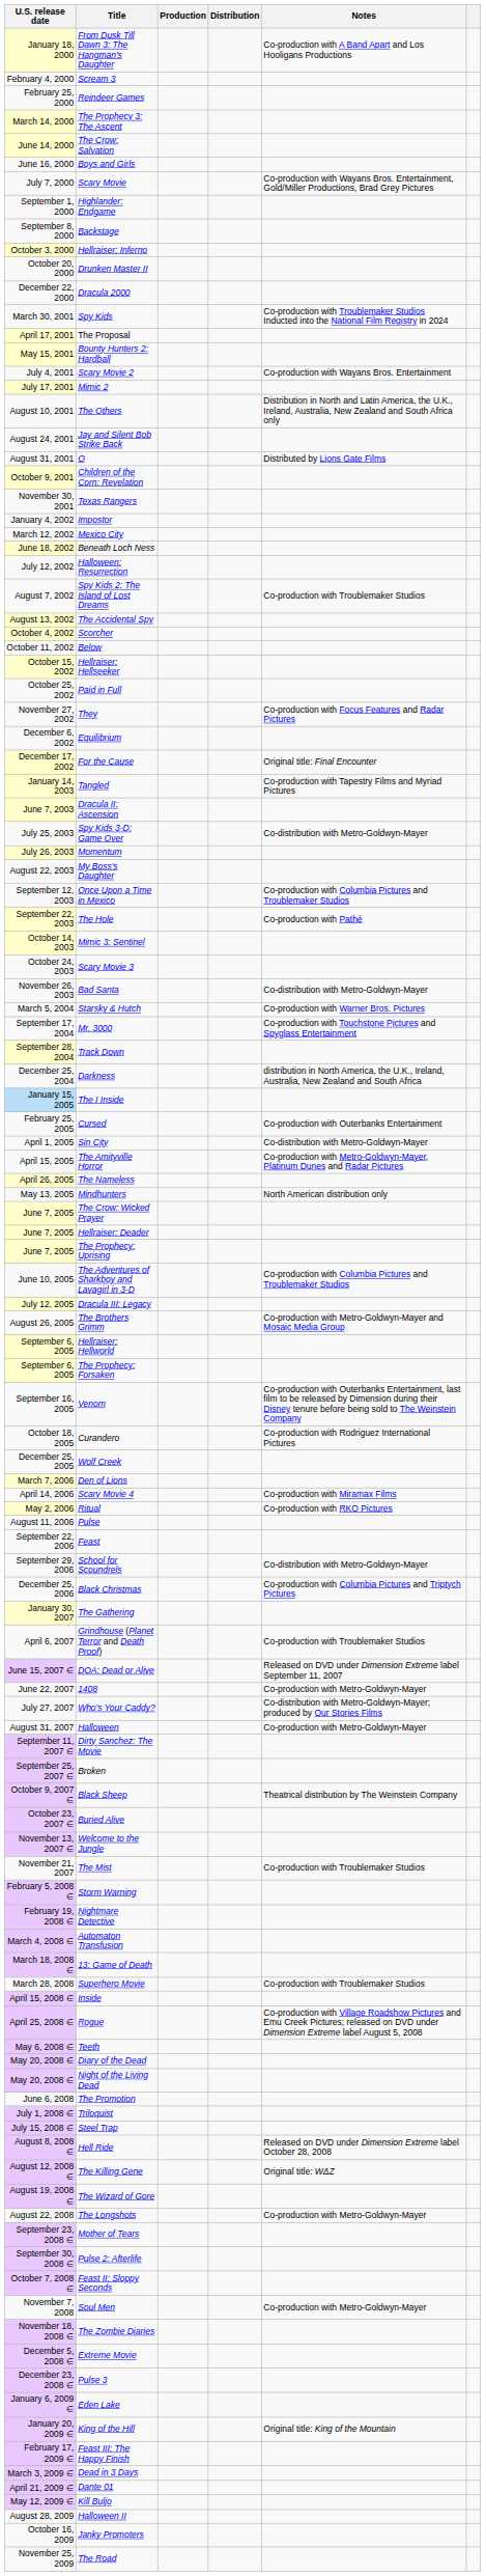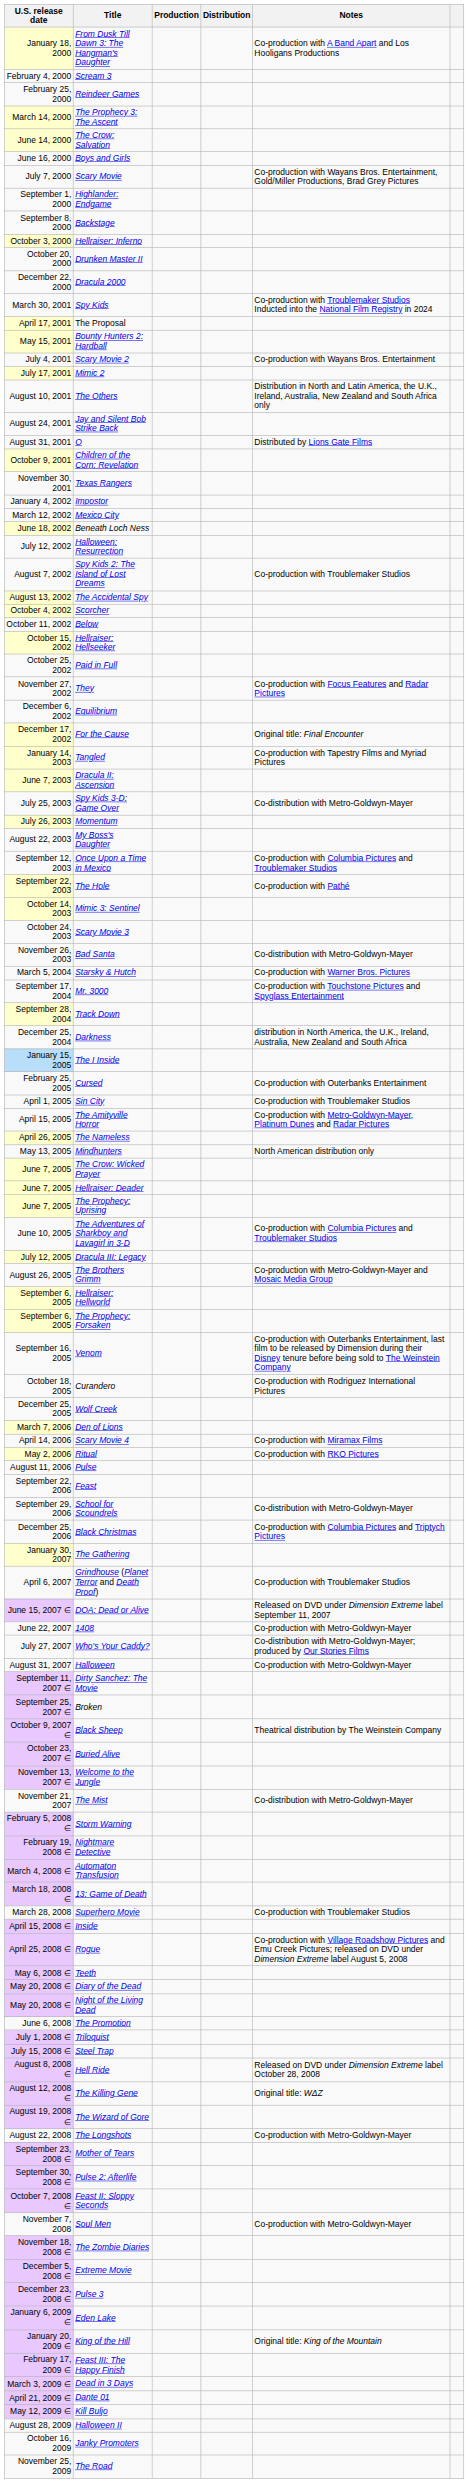Sin City | Notes: Co-distribution with Metro-Goldwyn-Mayer -> Co-production with Troublemaker Studios
The Mist | Notes: Co-production with Troublemaker Studios -> Co-distribution with Metro-Goldwyn-Mayer
